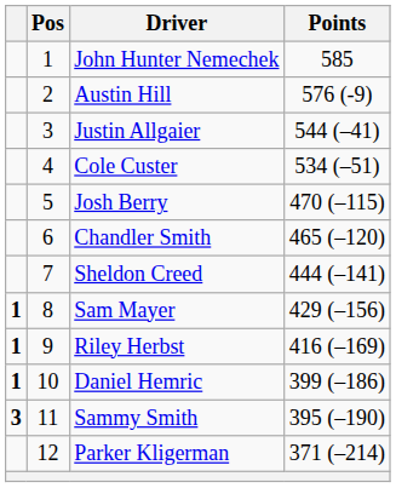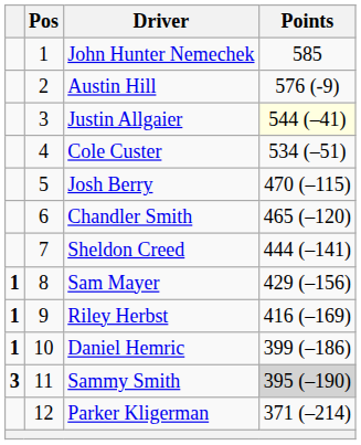Justin Allgaier | Points: no background -> lightyellow background
Sammy Smith | Points: no background -> lightgrey background
